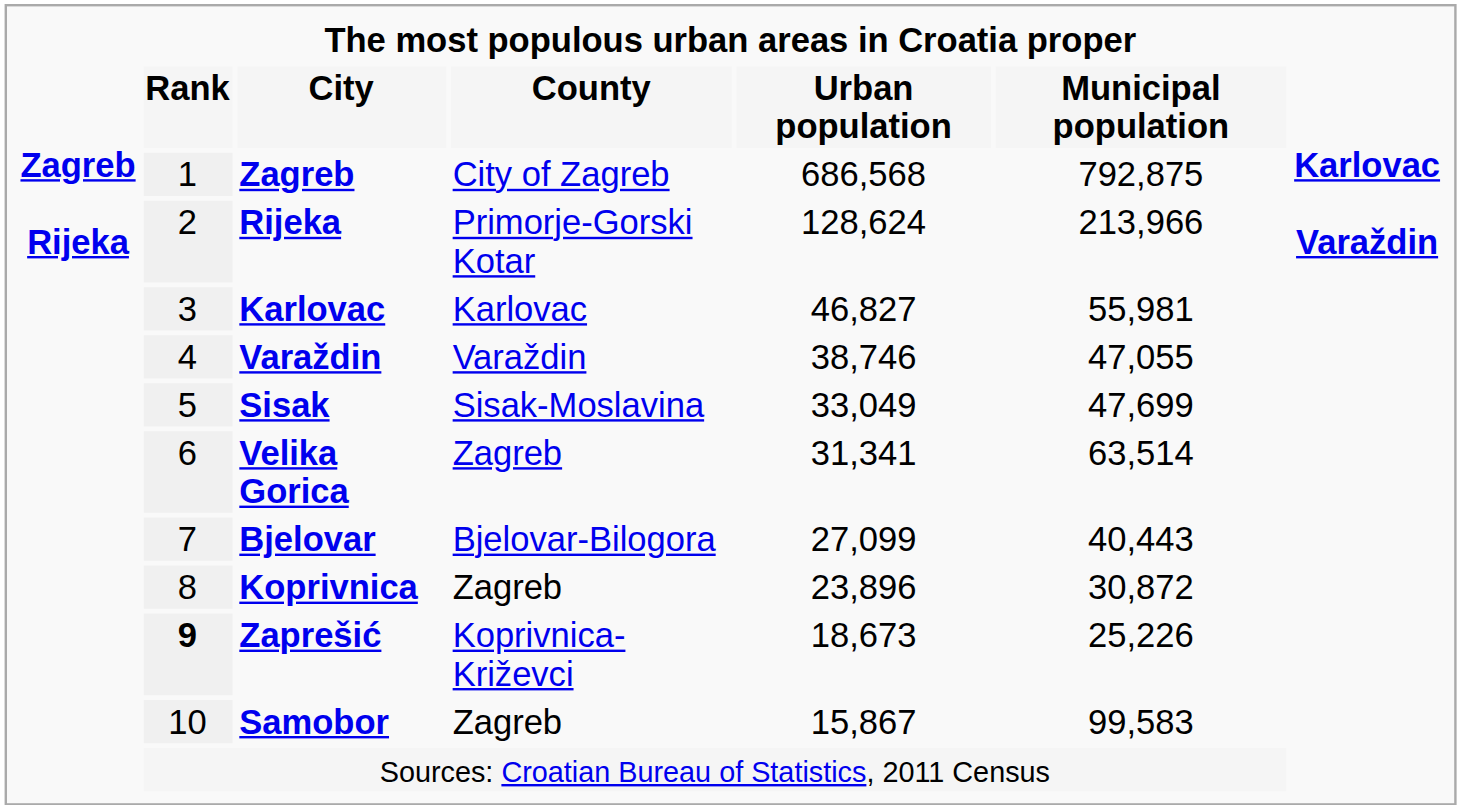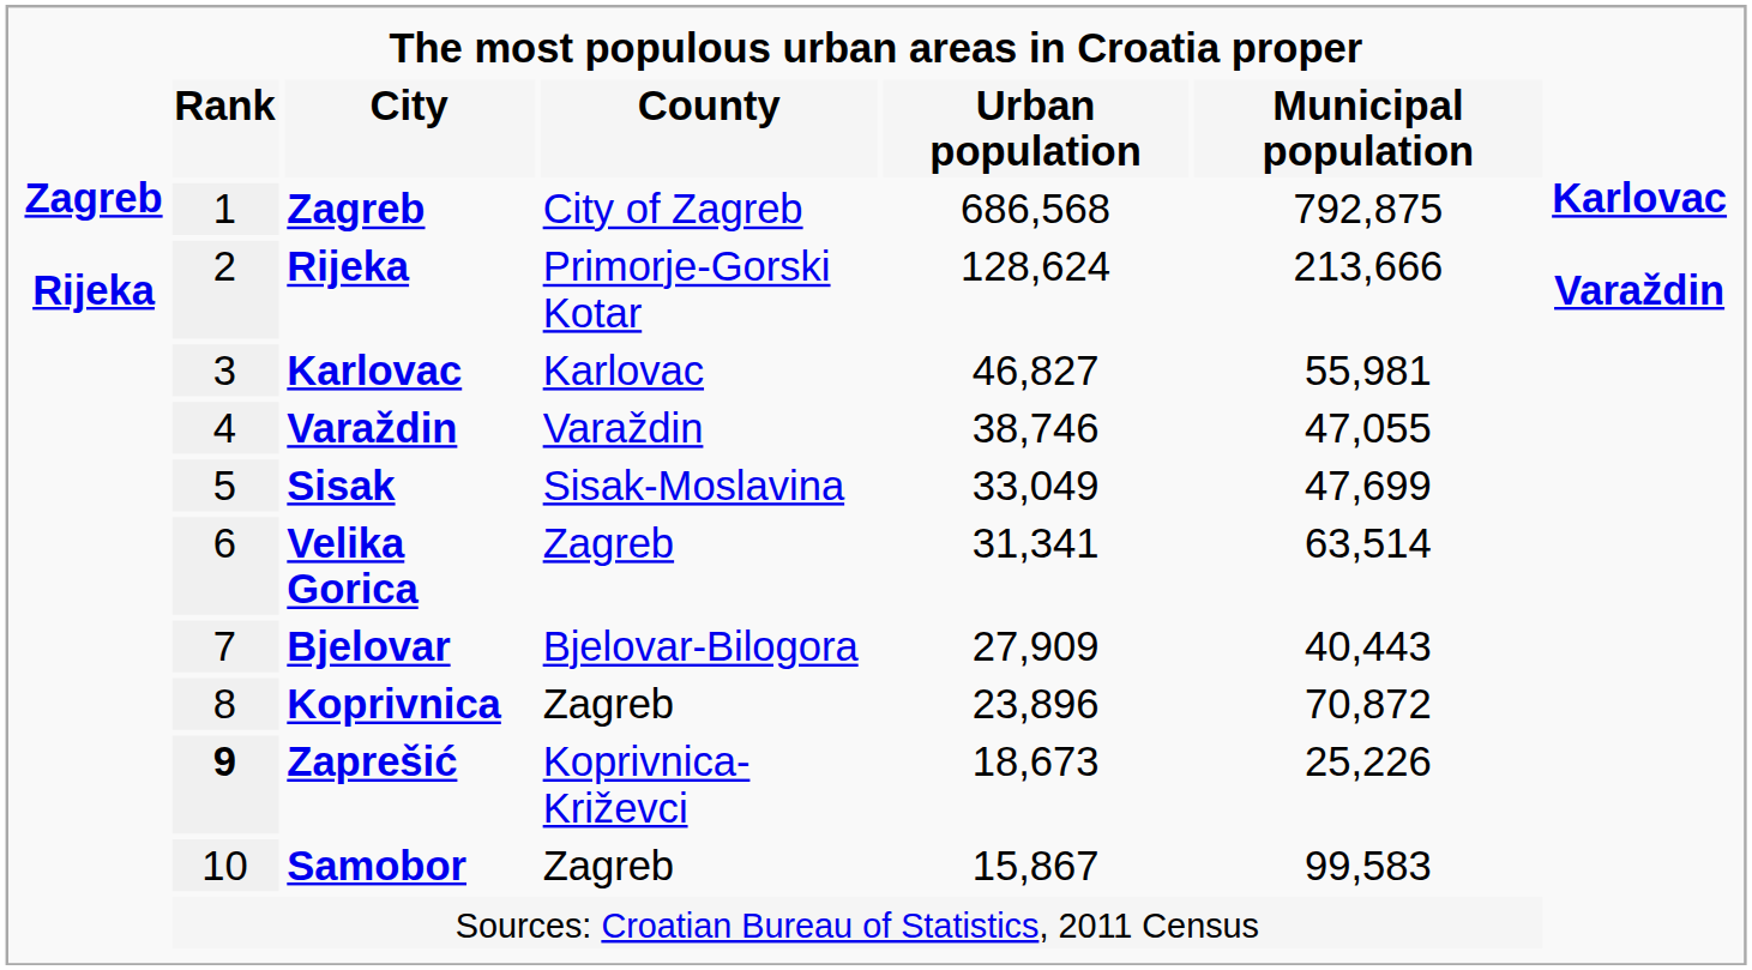Rijeka | Municipal population: 213,966 -> 213,666
Bjelovar | Urban population: 27,099 -> 27,909
Koprivnica | Municipal population: 30,872 -> 70,872
